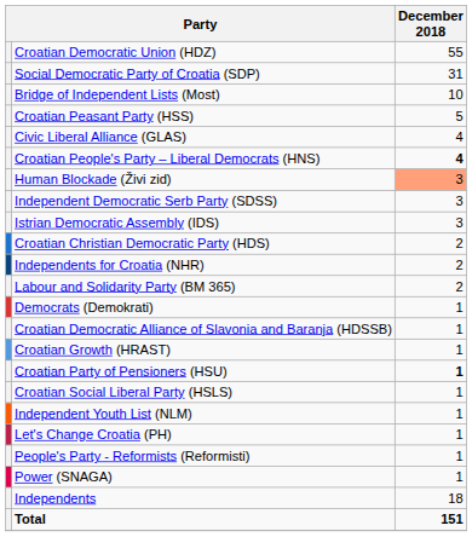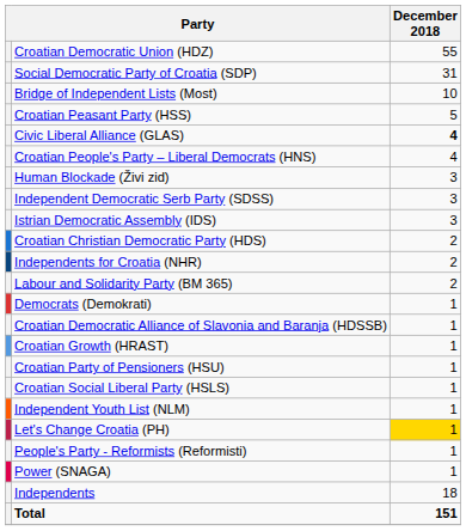Civic Liberal Alliance (GLAS) | December 2018: normal -> bold
Croatian People's Party – Liberal Democrats (HNS) | December 2018: bold -> normal
Human Blockade (Živi zid) | December 2018: lightsalmon background -> no background
Croatian Party of Pensioners (HSU) | December 2018: bold -> normal
Let's Change Croatia (PH) | December 2018: no background -> gold background
